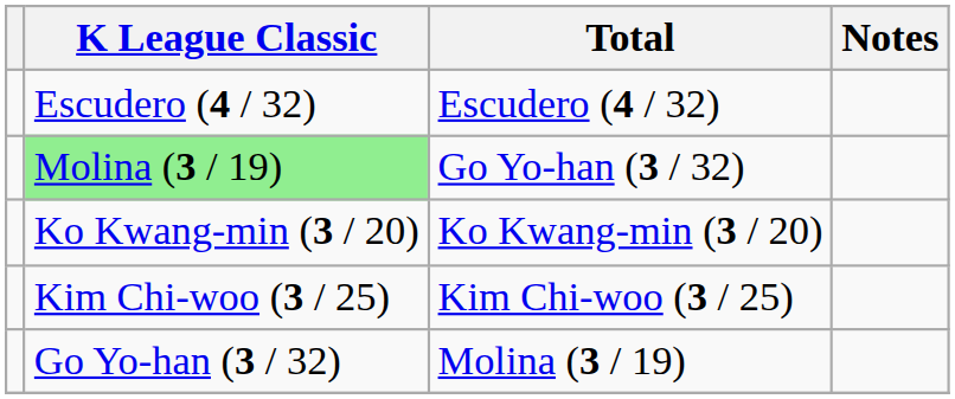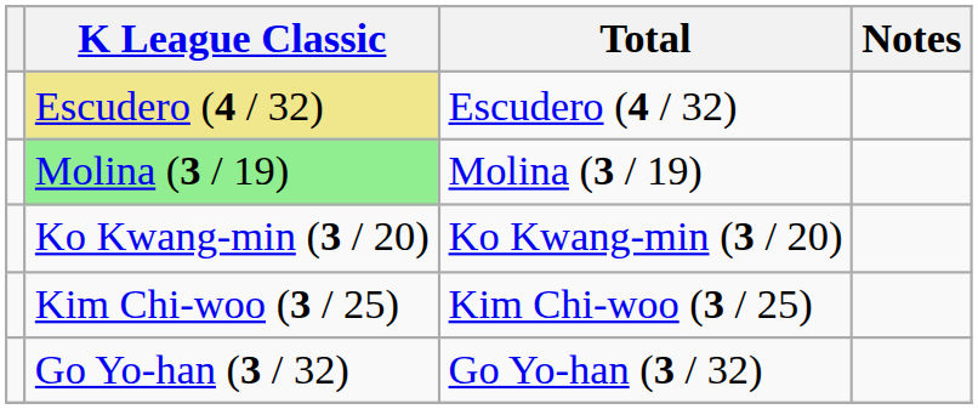row 2 | K League Classic: no background -> khaki background
row 3 | Total: Go Yo-han (3 / 32) -> Molina (3 / 19)
row 6 | Total: Molina (3 / 19) -> Go Yo-han (3 / 32)
